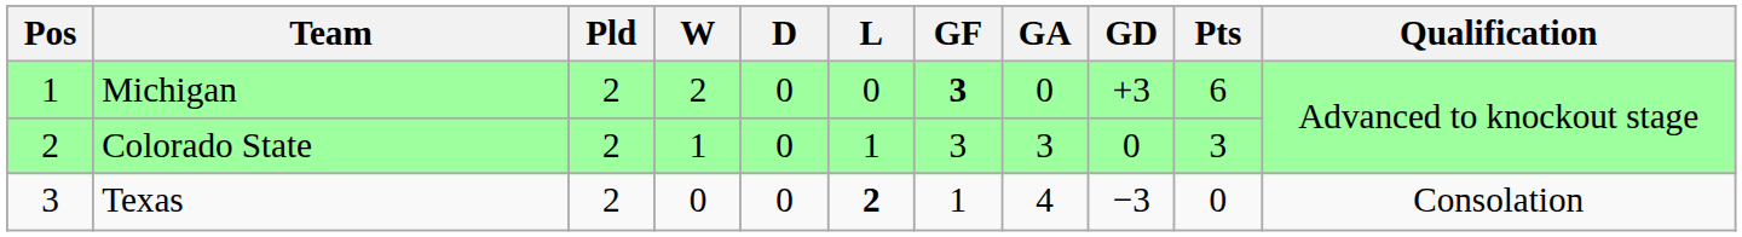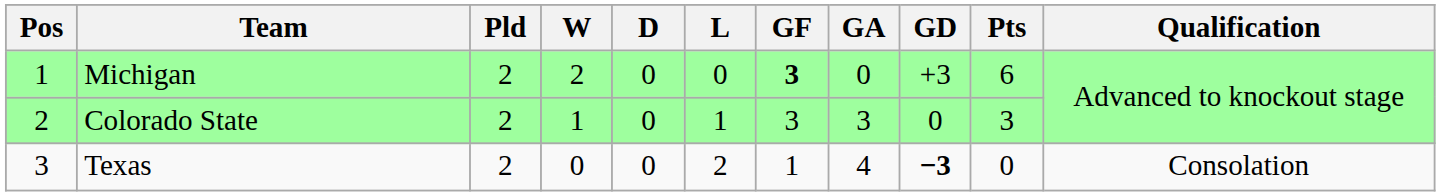Texas | L: bold -> normal
Texas | GD: normal -> bold
